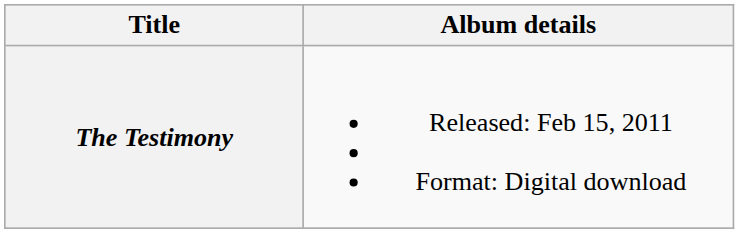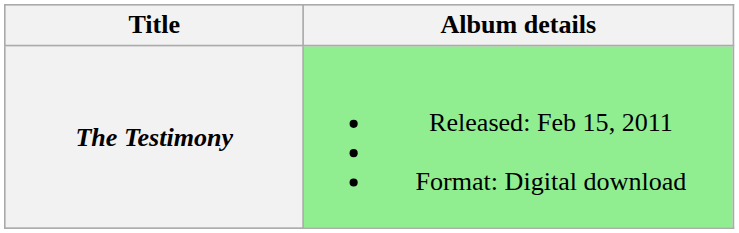The Testimony | Album details: no background -> lightgreen background
